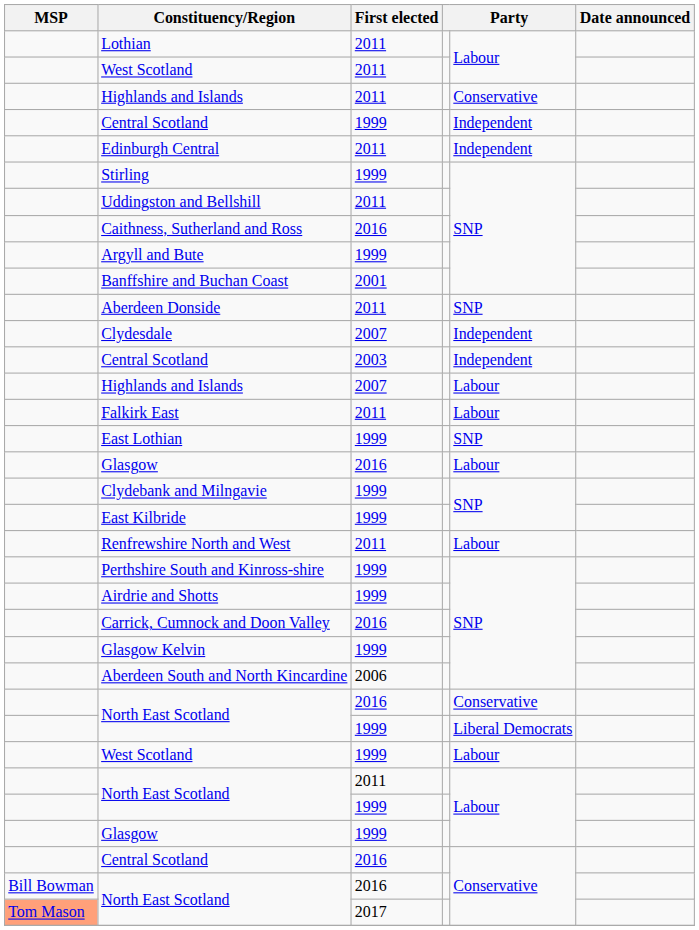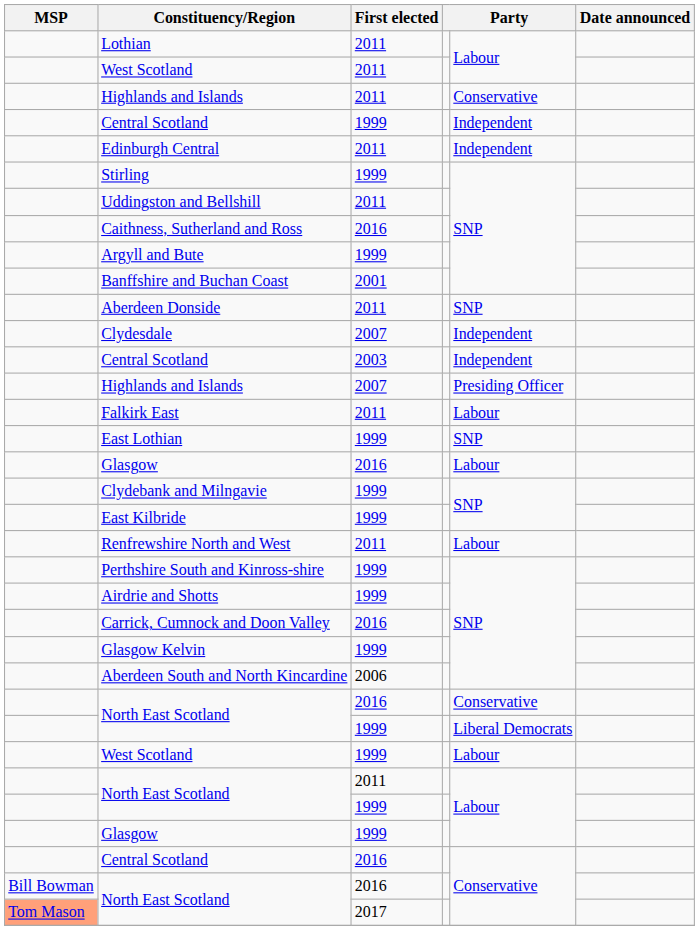Highlands and Islands / 2007 | column 5: Labour -> Presiding Officer
